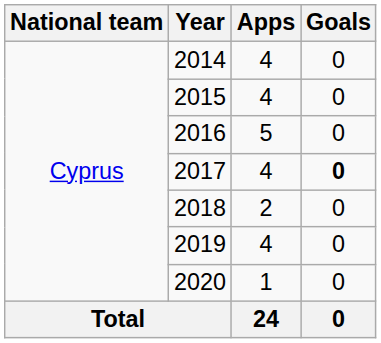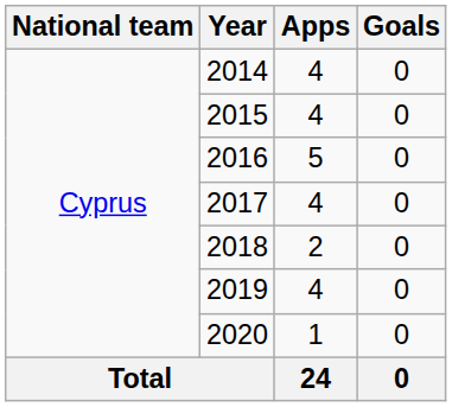2017 | Goals: bold -> normal
